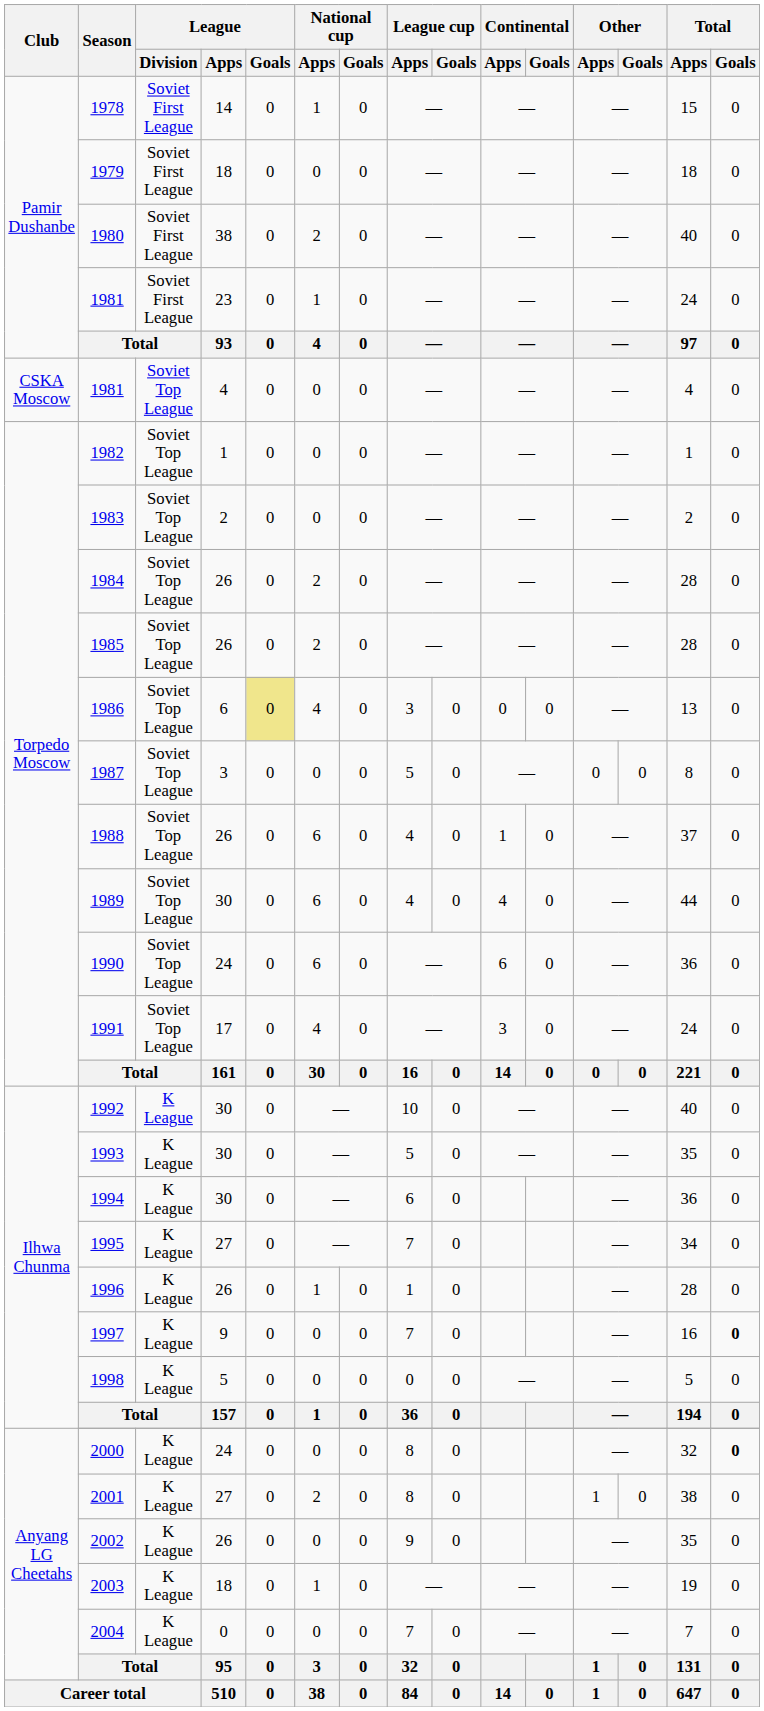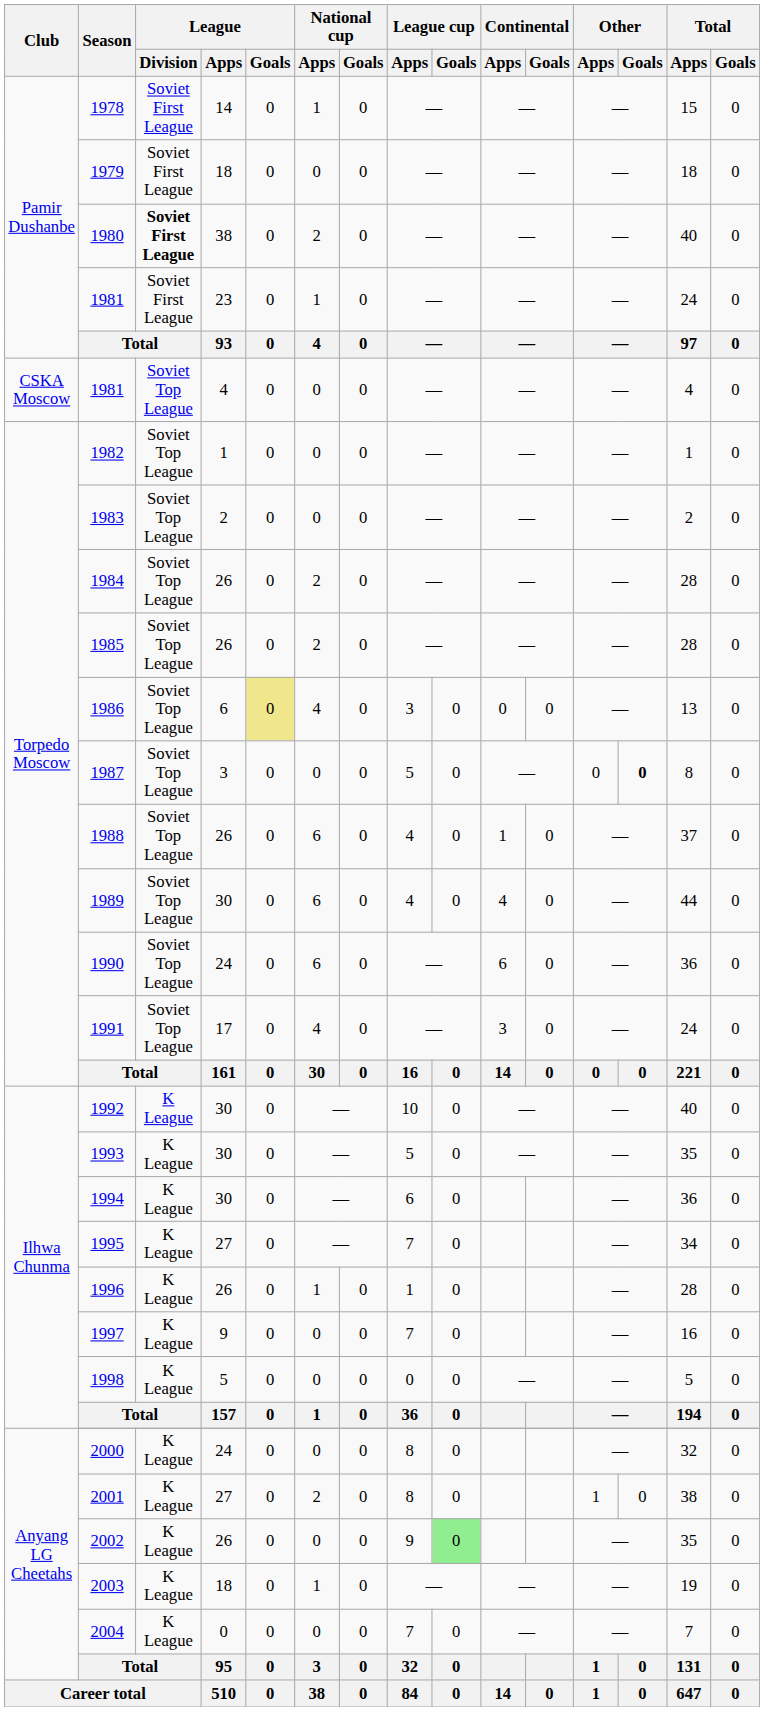1980 | League / Division: normal -> bold
1987 | Other / Goals: normal -> bold
1997 | Total / Goals: bold -> normal
2000 | Total / Goals: bold -> normal
2002 | League cup / Goals: no background -> lightgreen background
